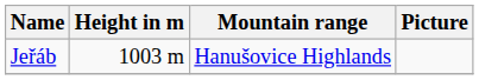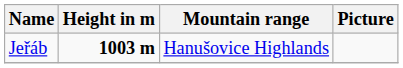Jeřáb | Height in m: normal -> bold
